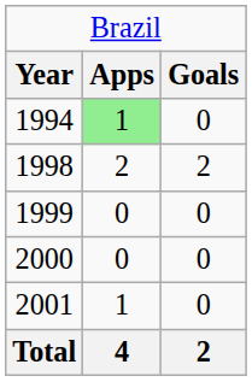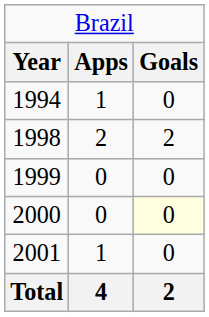1994 | column 2: lightgreen background -> no background
2000 | column 3: no background -> lightyellow background
